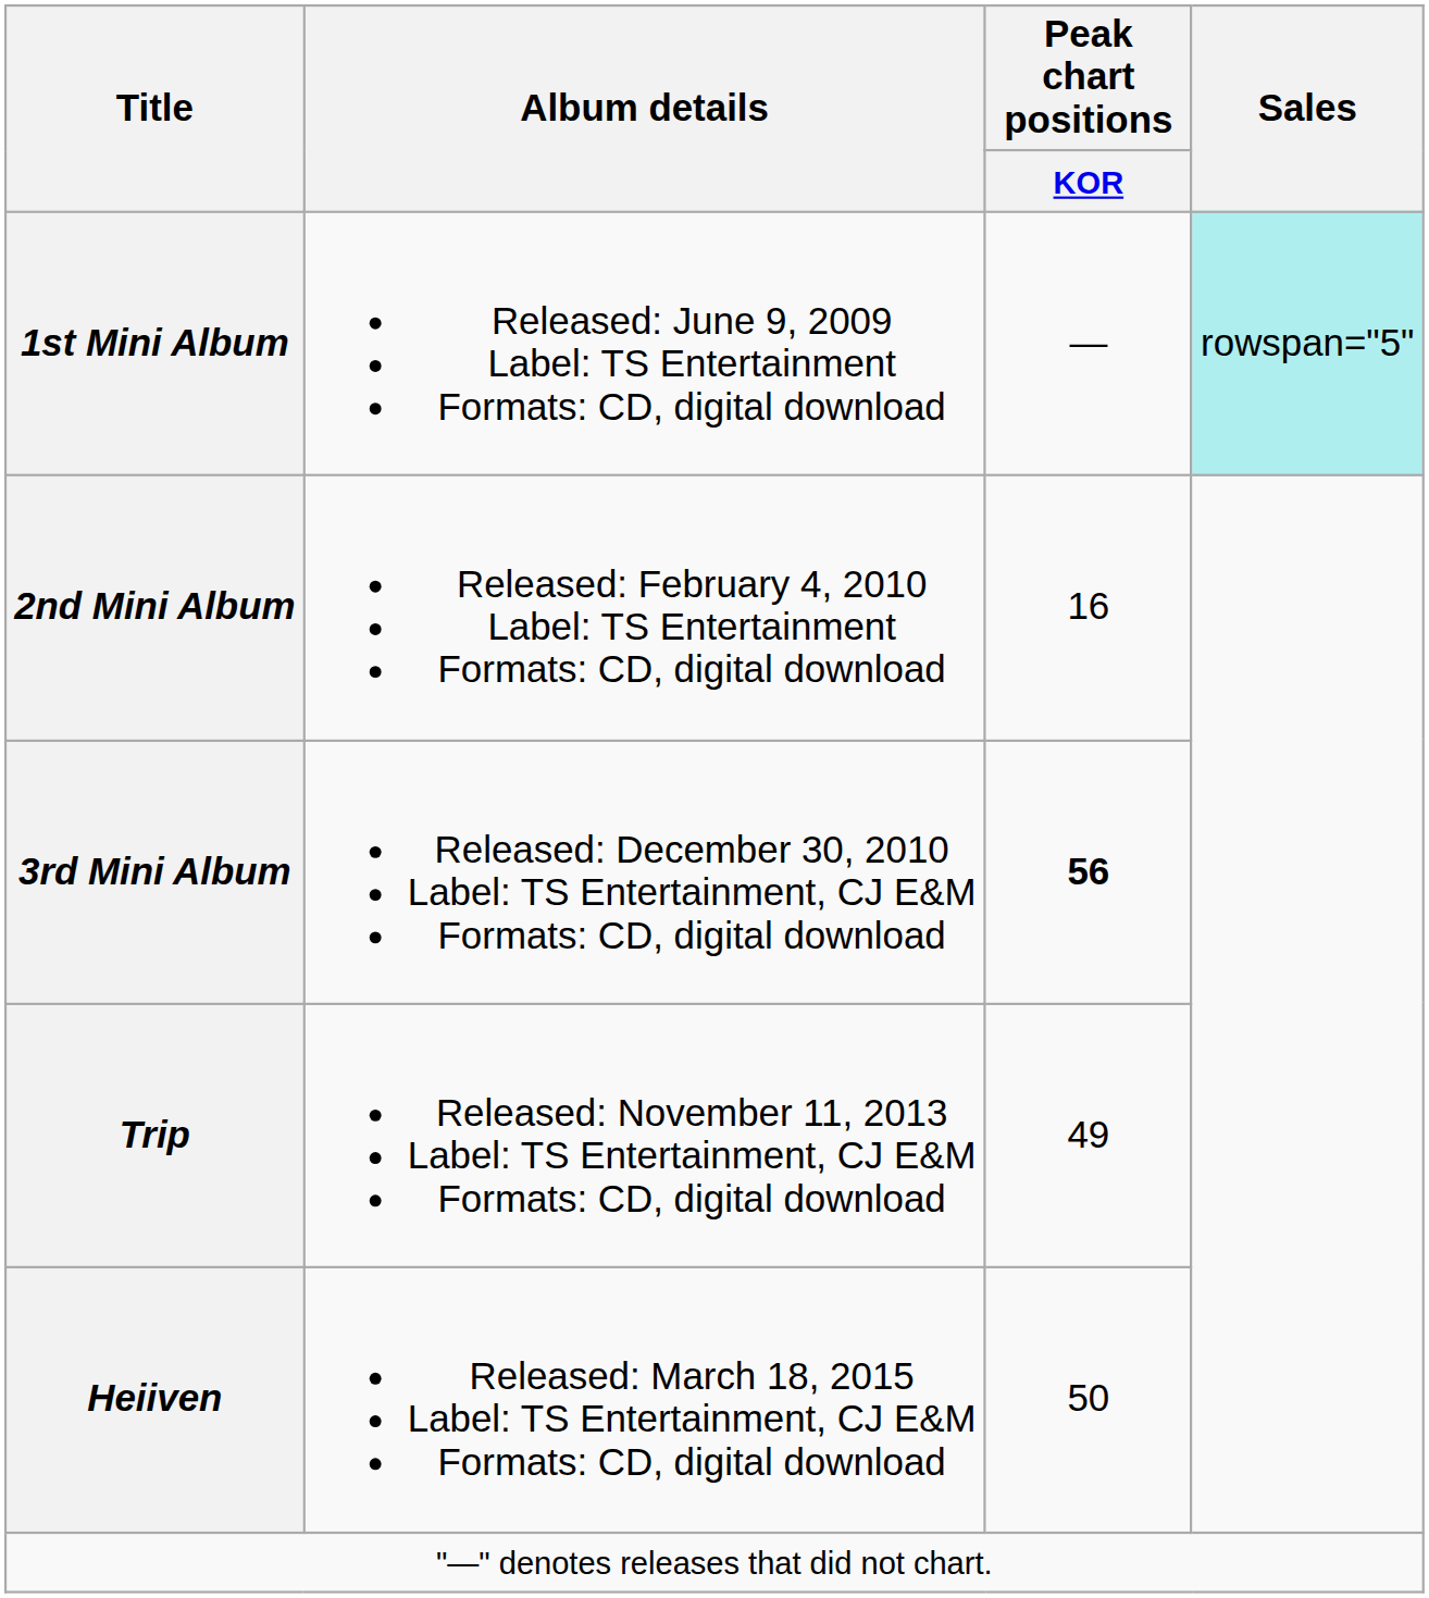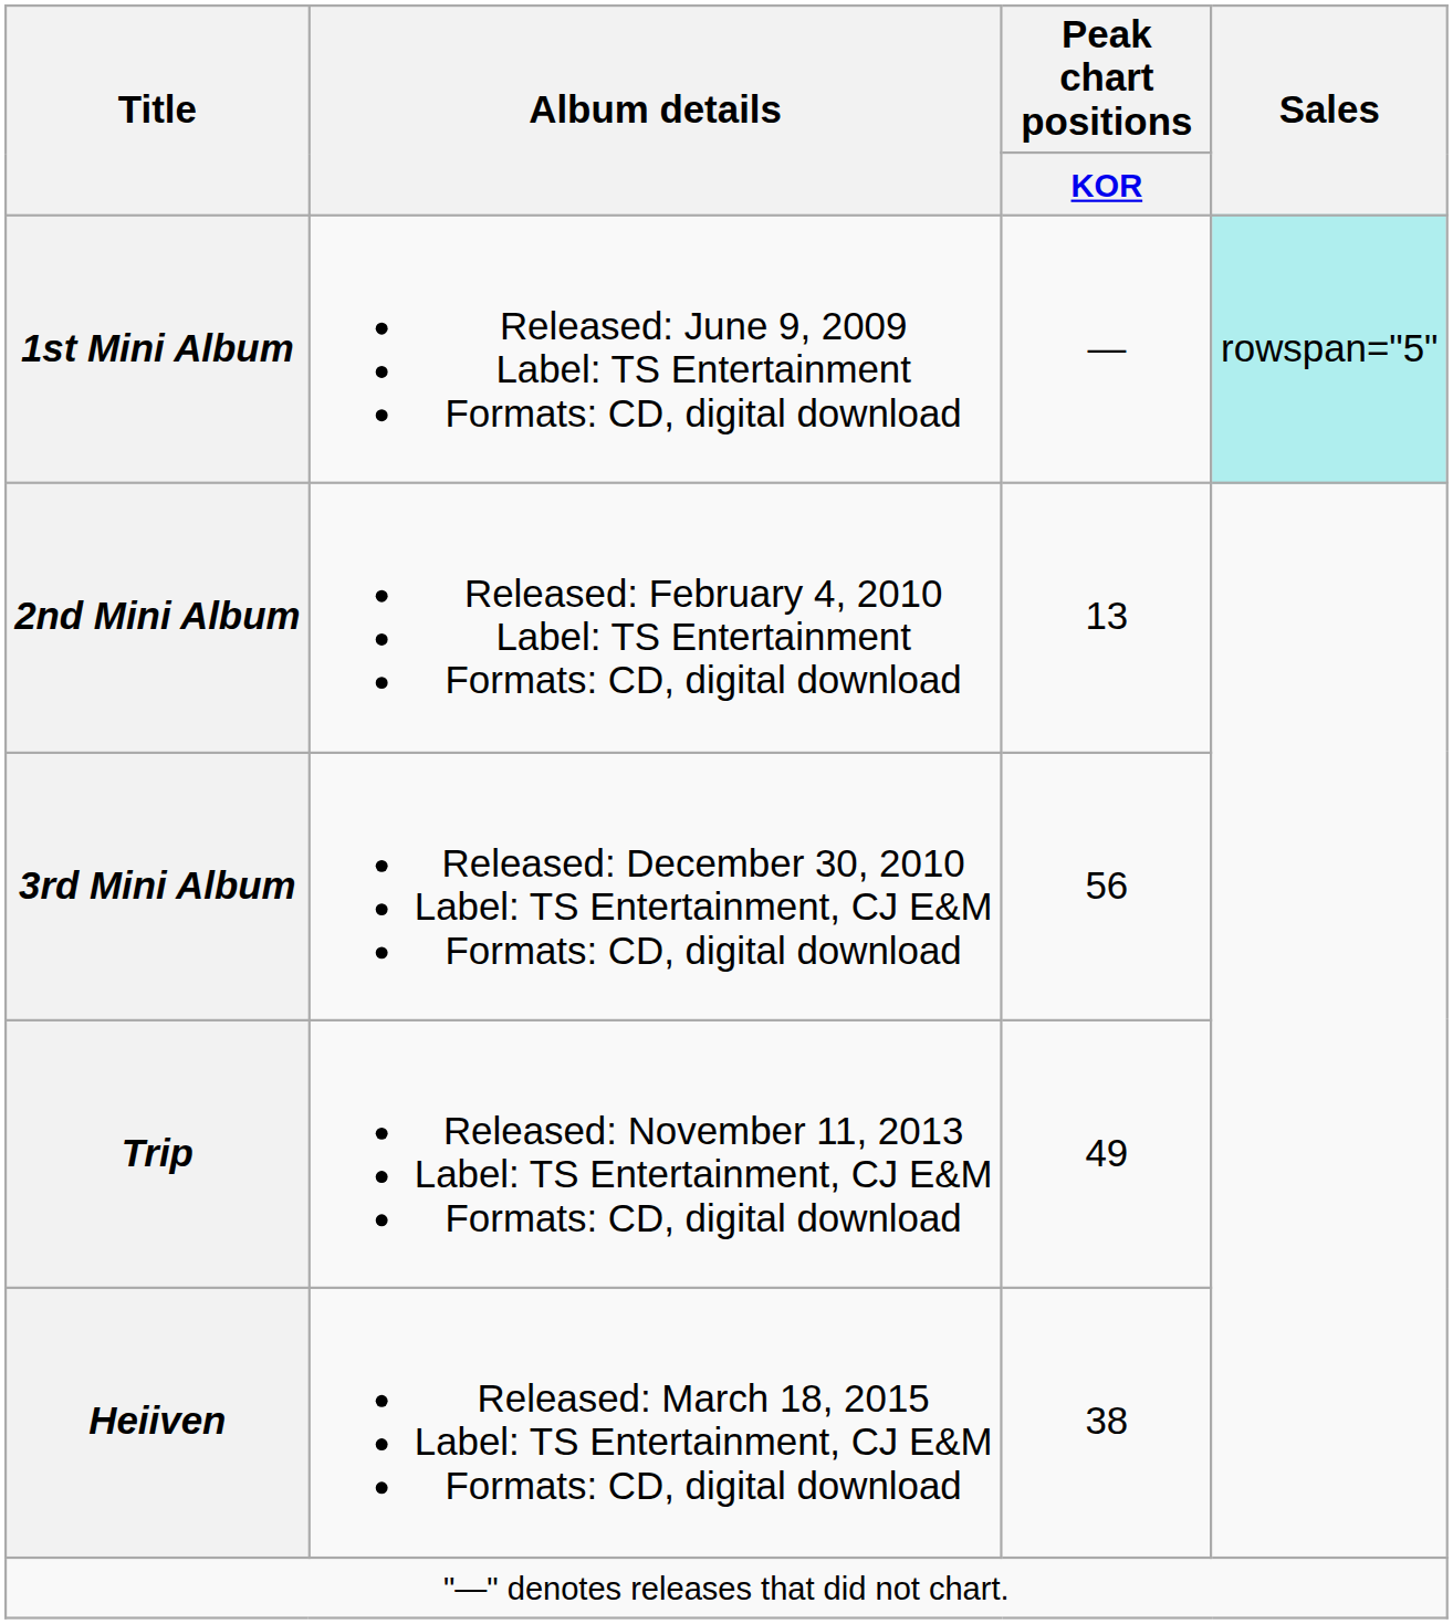2nd Mini Album | Peak chart positions / KOR: 16 -> 13
3rd Mini Album | Peak chart positions / KOR: bold -> normal
Heiiven | Peak chart positions / KOR: 50 -> 38
